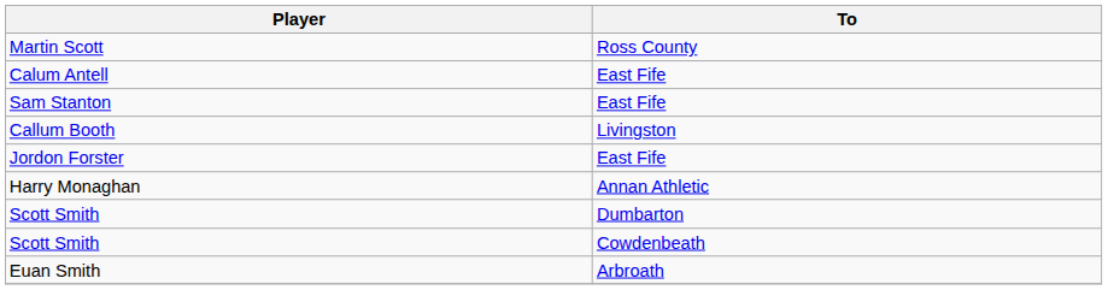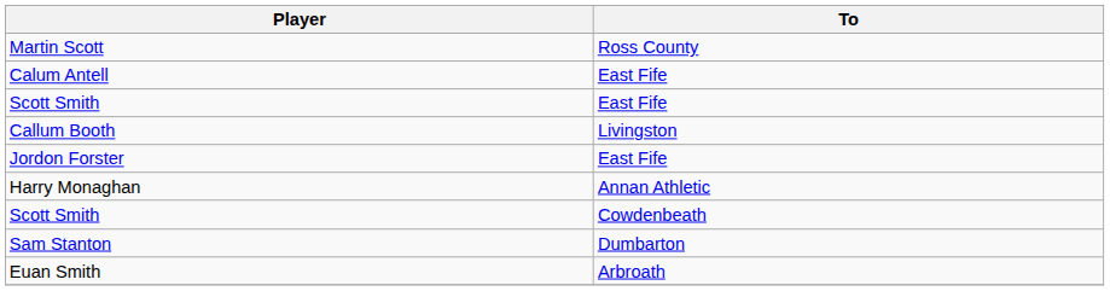row 4 | Player: Sam Stanton -> Scott Smith
row 8 | To: Dumbarton -> Cowdenbeath
row 9 | Player: Scott Smith -> Sam Stanton
row 9 | To: Cowdenbeath -> Dumbarton
